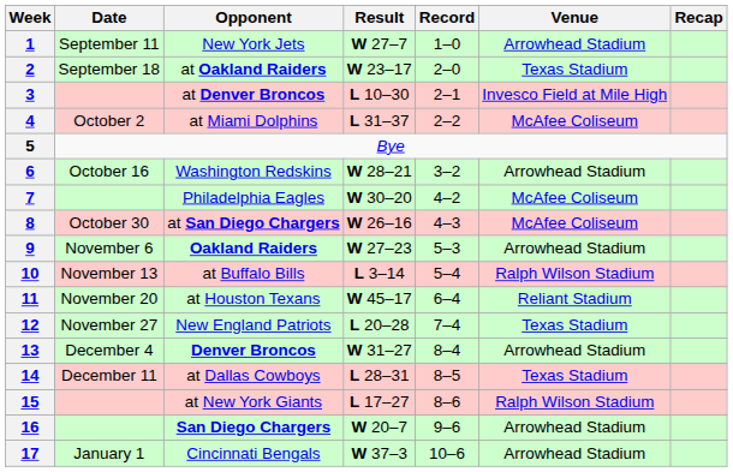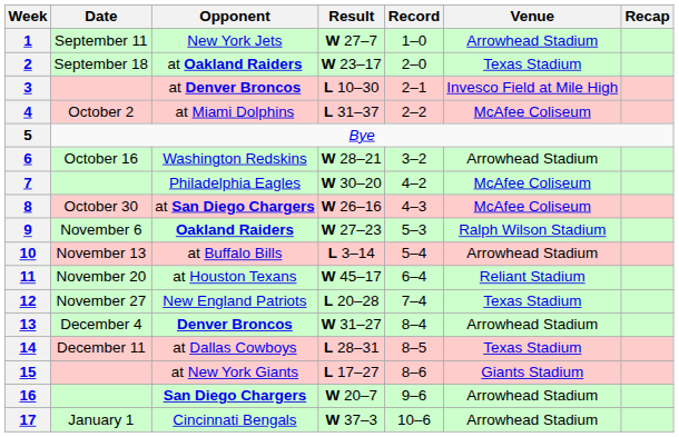9 | Venue: Arrowhead Stadium -> Ralph Wilson Stadium
10 | Venue: Ralph Wilson Stadium -> Arrowhead Stadium
15 | Venue: Ralph Wilson Stadium -> Giants Stadium
